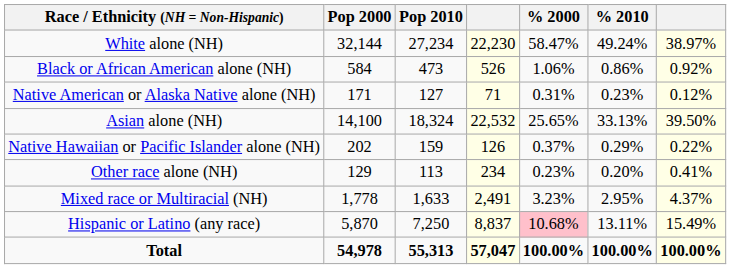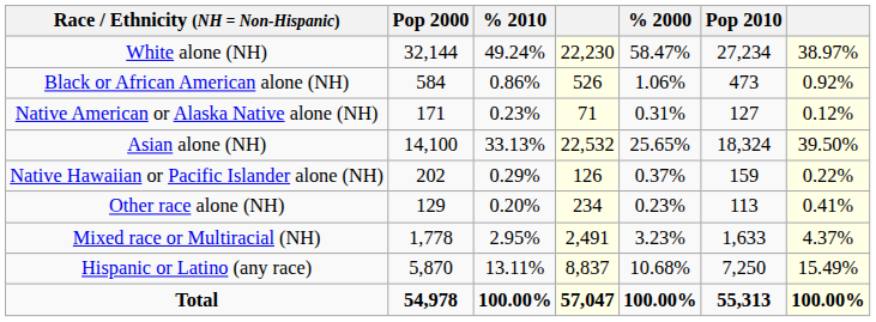columns swapped: Pop 2010 <-> % 2010
Hispanic or Latino (any race) | % 2000: pink background -> no background
